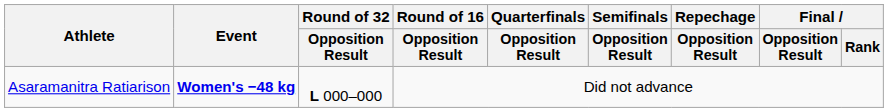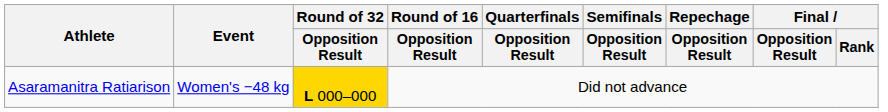Asaramanitra Ratiarison | Event: bold -> normal
Asaramanitra Ratiarison | Round of 32 / Opposition Result: no background -> gold background
